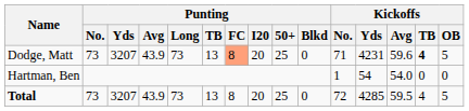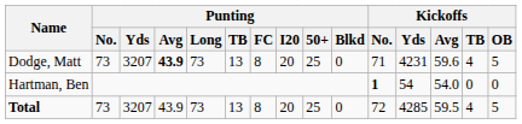Dodge, Matt | Punting / Avg: normal -> bold
Dodge, Matt | Punting / FC: lightsalmon background -> no background
Dodge, Matt | Kickoffs / TB: bold -> normal
Hartman, Ben | Kickoffs / No.: normal -> bold
